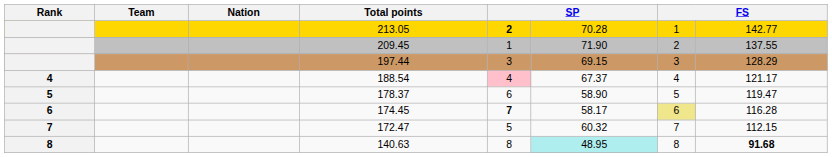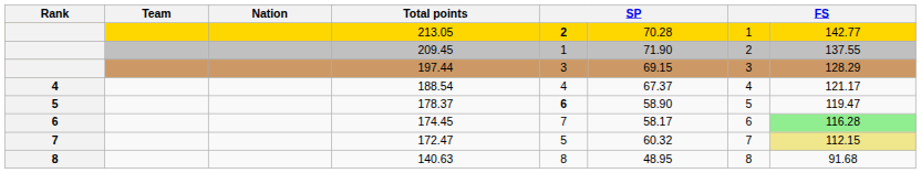188.54 | column 5: pink background -> no background
178.37 | column 5: normal -> bold
174.45 | column 5: bold -> normal
174.45 | column 7: khaki background -> no background
174.45 | column 8: no background -> lightgreen background
172.47 | column 8: no background -> khaki background
140.63 | column 6: paleturquoise background -> no background
140.63 | column 8: bold -> normal
